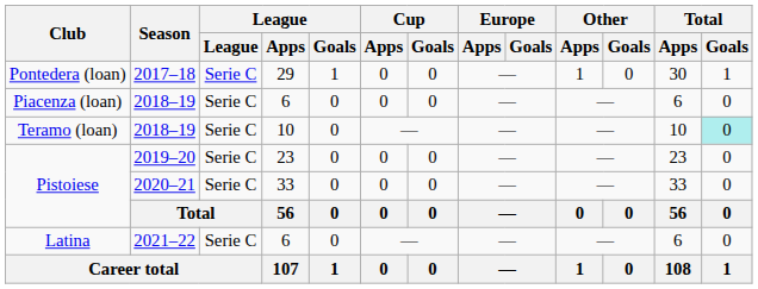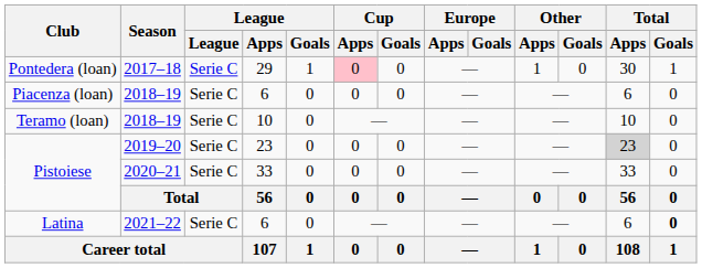Pontedera (loan) | Cup / Apps: no background -> pink background
Teramo (loan) | Total / Goals: paleturquoise background -> no background
Pistoiese / 2019–20 | Total / Apps: no background -> lightgrey background
Latina | Total / Goals: normal -> bold
